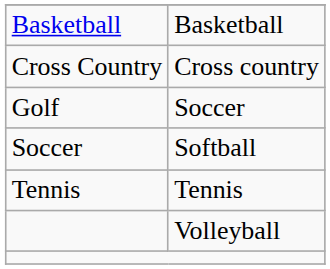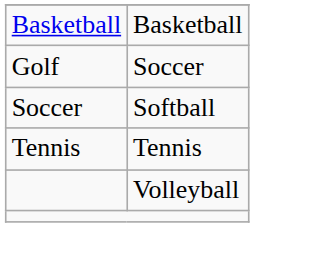- row: Cross Country | Cross country
